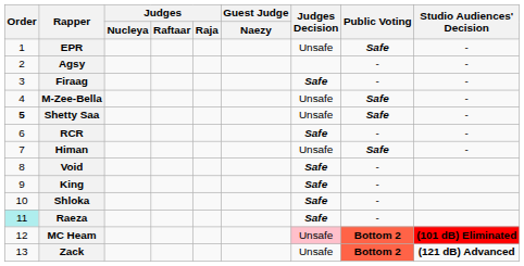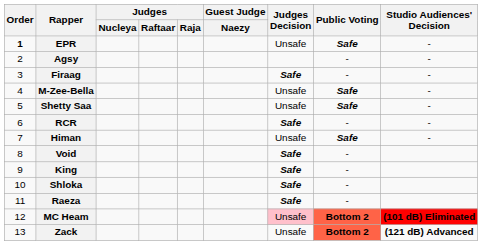EPR | Order: normal -> bold
Shetty Saa | Order: bold -> normal
Raeza | Order: paleturquoise background -> no background
